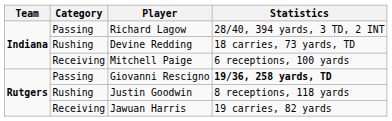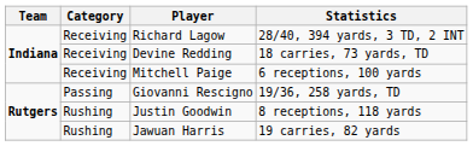Richard Lagow | Category: Passing -> Receiving
Devine Redding | Category: Rushing -> Receiving
Giovanni Rescigno | Statistics: bold -> normal
Jawuan Harris | Category: Receiving -> Rushing
